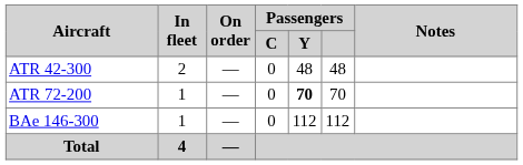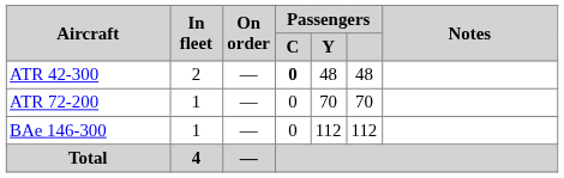ATR 42-300 | Passengers / C: normal -> bold
ATR 72-200 | Passengers / Y: bold -> normal
